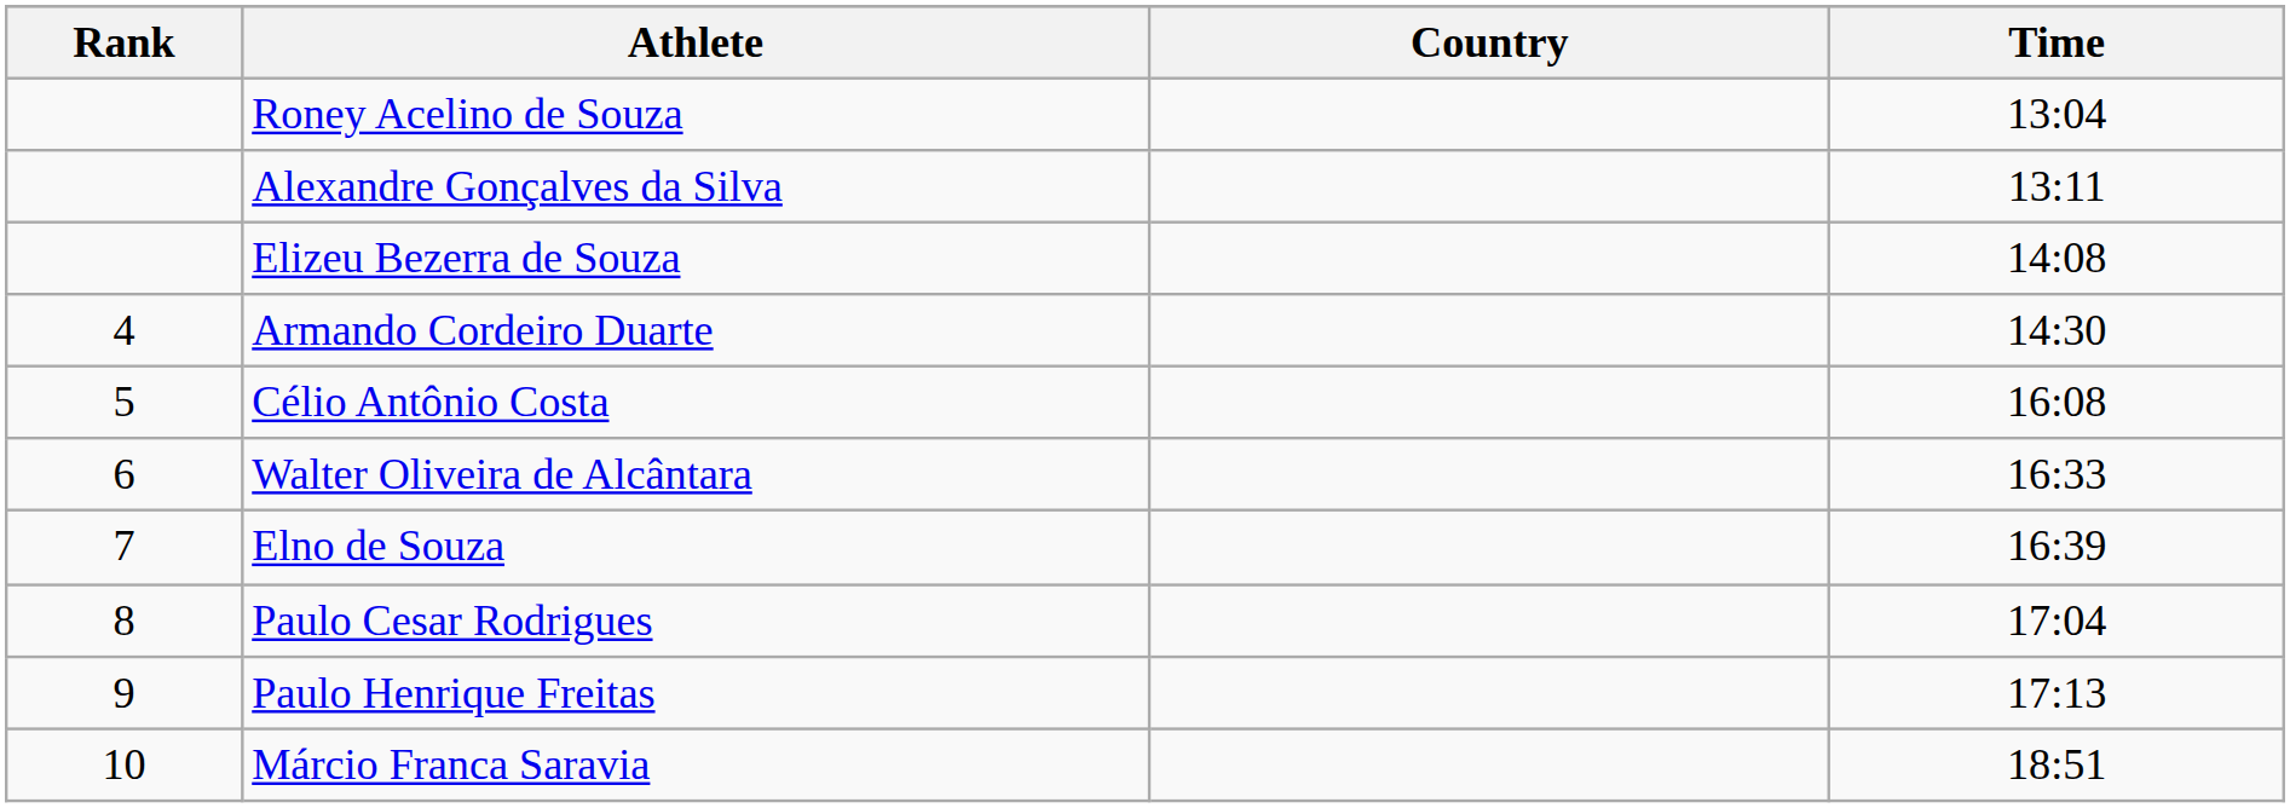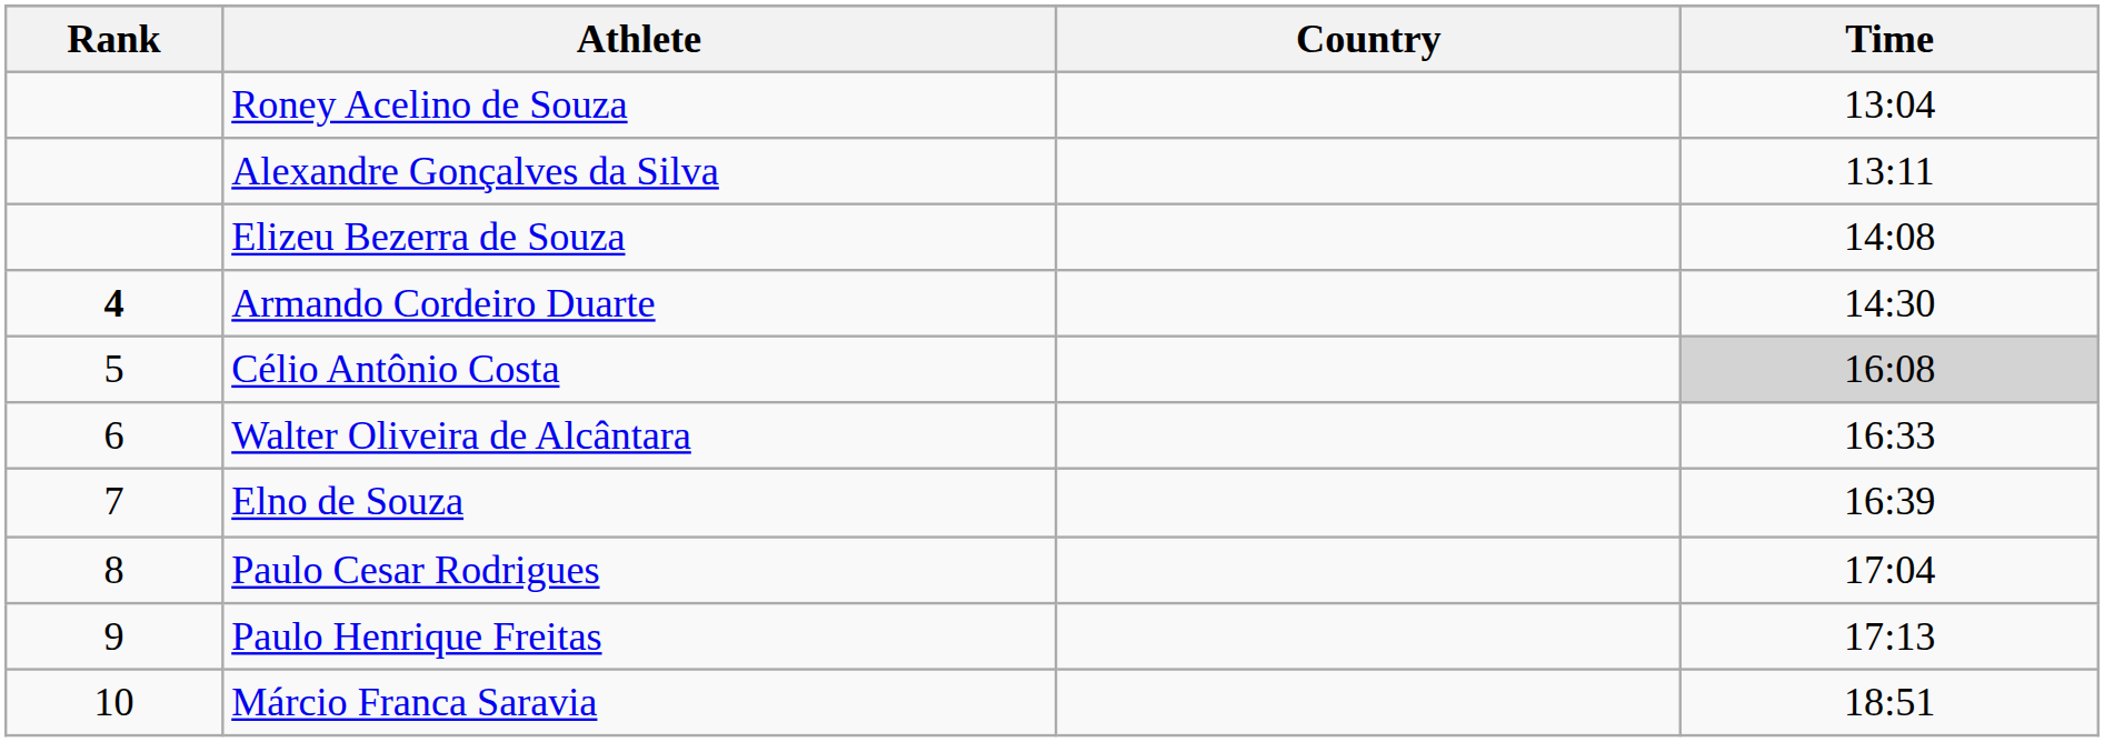Armando Cordeiro Duarte | Rank: normal -> bold
Célio Antônio Costa | Time: no background -> lightgrey background
